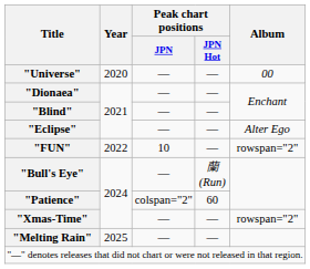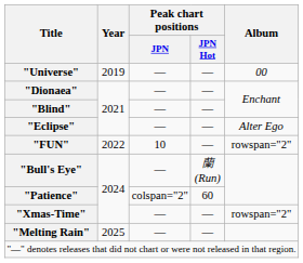"Universe" | Year: 2020 -> 2019
